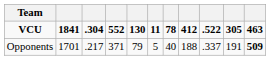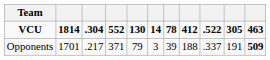VCU | column 2: 1841 -> 1814
VCU | column 6: 11 -> 14
Opponents | column 6: 5 -> 3
Opponents | column 7: 40 -> 39
